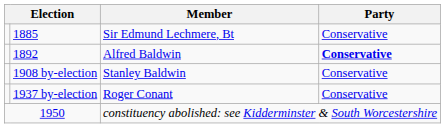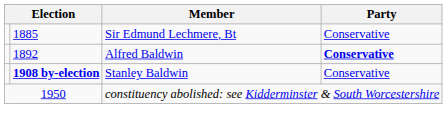Stanley Baldwin | column 2: normal -> bold
- row: 1937 by-election | Roger Conant | Conservative
